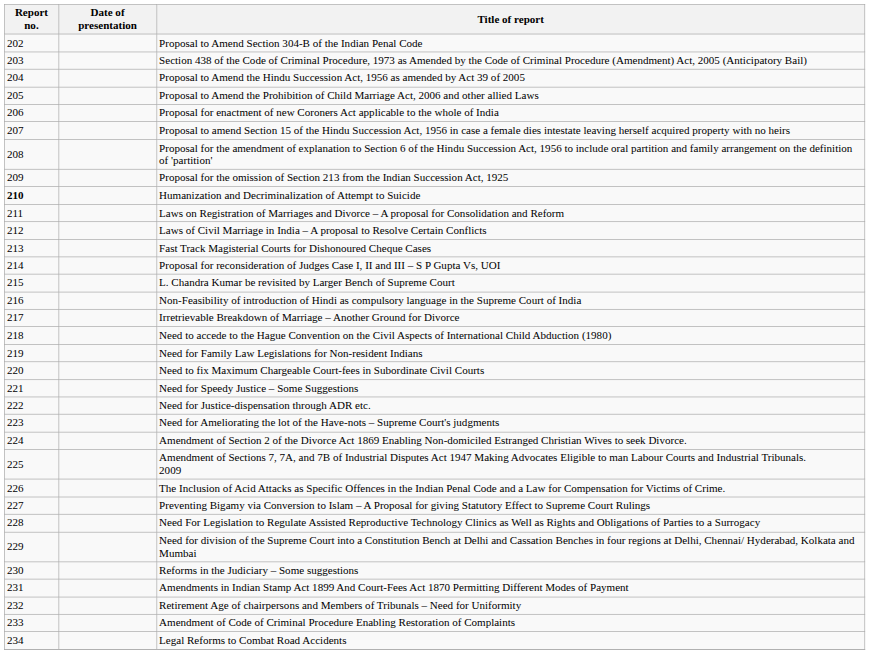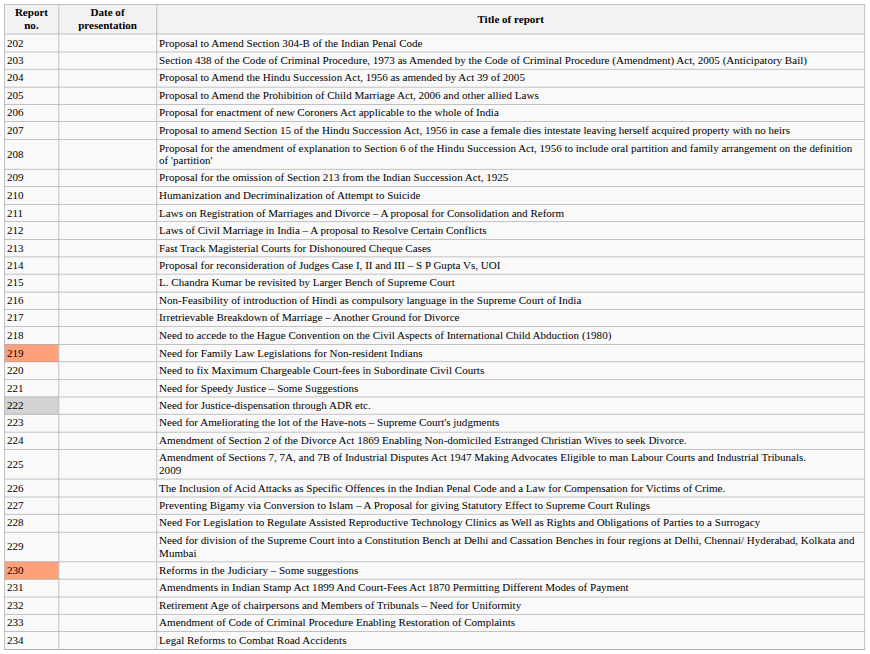Humanization and Decriminalization of Attempt to Suicide | Report no.: bold -> normal
Need for Family Law Legislations for Non-resident Indians | Report no.: no background -> lightsalmon background
Need for Justice-dispensation through ADR etc. | Report no.: no background -> lightgrey background
Reforms in the Judiciary – Some suggestions | Report no.: no background -> lightsalmon background
